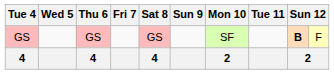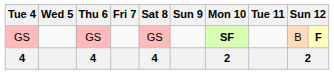row 2 | Mon 10: normal -> bold
row 2 | column 9: bold -> normal
row 2 | column 10: normal -> bold
